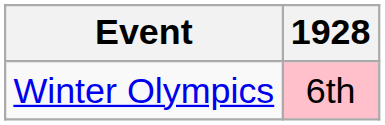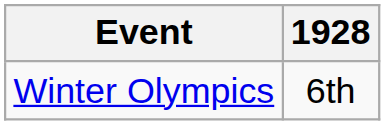Winter Olympics | 1928: pink background -> no background
